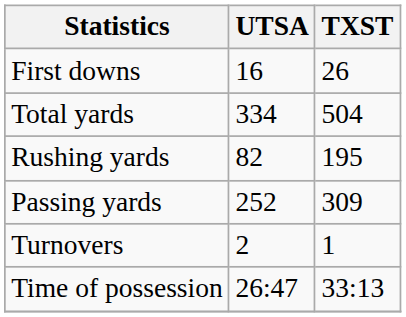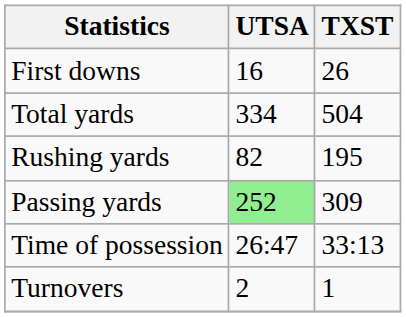Passing yards | UTSA: no background -> lightgreen background
rows swapped: Turnovers <-> Time of possession
